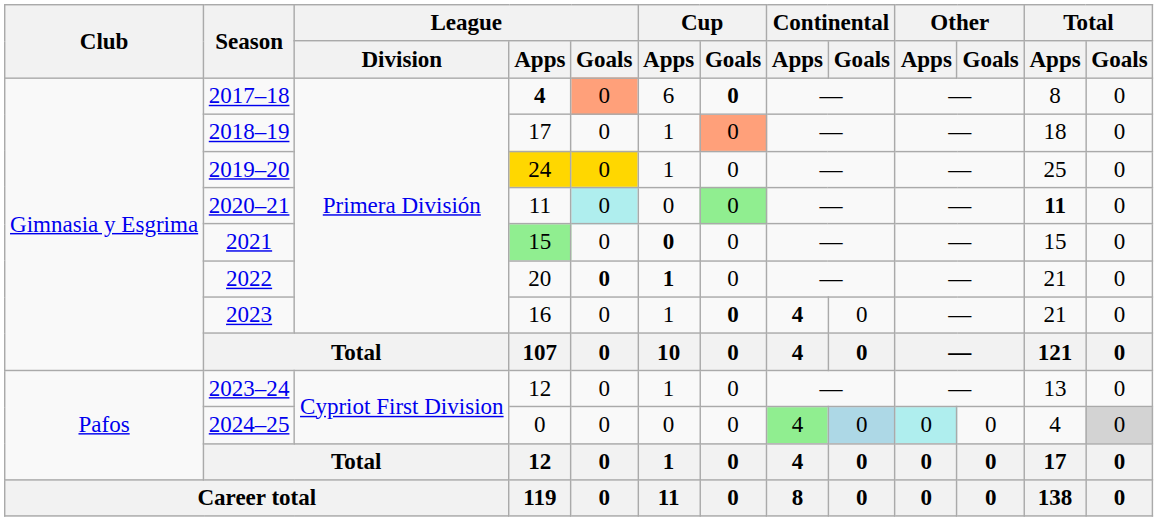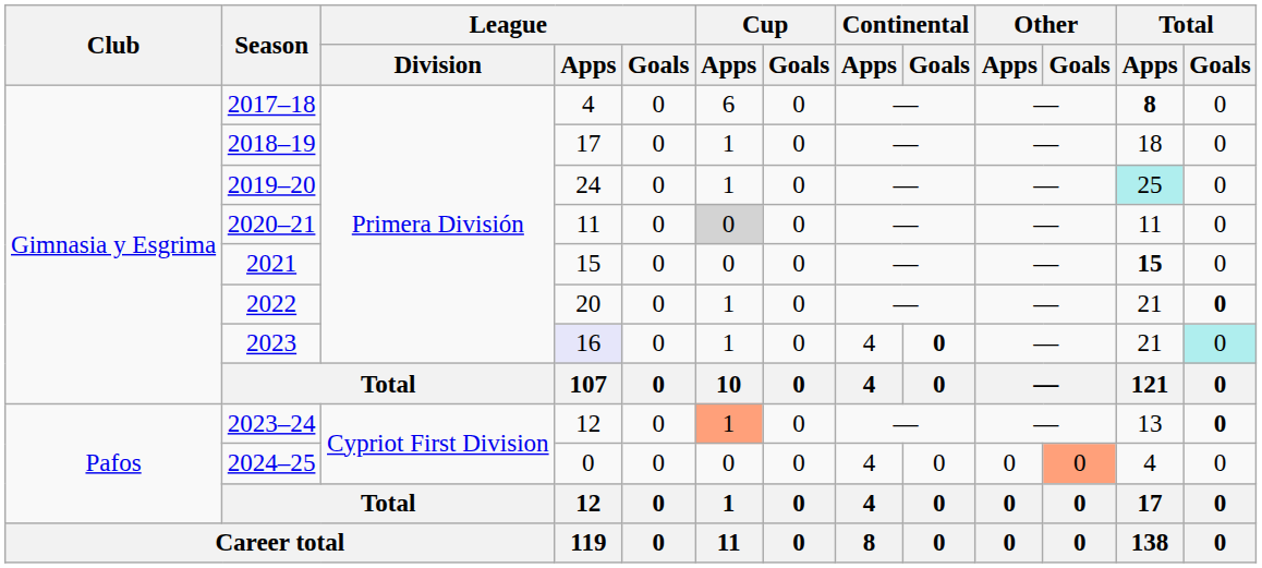2017–18 | League / Apps: bold -> normal
2017–18 | League / Goals: lightsalmon background -> no background
2017–18 | Cup / Goals: bold -> normal
2017–18 | Total / Apps: normal -> bold
2018–19 | Cup / Goals: lightsalmon background -> no background
2019–20 | League / Apps: gold background -> no background
2019–20 | League / Goals: gold background -> no background
2019–20 | Total / Apps: no background -> paleturquoise background
2020–21 | League / Goals: paleturquoise background -> no background
2020–21 | Cup / Apps: no background -> lightgrey background
2020–21 | Cup / Goals: lightgreen background -> no background
2020–21 | Total / Apps: bold -> normal
2021 | League / Apps: lightgreen background -> no background
2021 | Cup / Apps: bold -> normal
2021 | Total / Apps: normal -> bold
2022 | League / Goals: bold -> normal
2022 | Cup / Apps: bold -> normal
2022 | Total / Goals: normal -> bold
2023 | League / Apps: no background -> lavender background
2023 | Cup / Goals: bold -> normal
2023 | Continental / Apps: bold -> normal
2023 | Continental / Goals: normal -> bold
2023 | Total / Goals: no background -> paleturquoise background
2023–24 | Cup / Apps: no background -> lightsalmon background
2023–24 | Total / Goals: normal -> bold
2024–25 | Continental / Apps: lightgreen background -> no background
2024–25 | Continental / Goals: lightblue background -> no background
2024–25 | Other / Apps: paleturquoise background -> no background
2024–25 | Other / Goals: no background -> lightsalmon background
2024–25 | Total / Goals: lightgrey background -> no background
